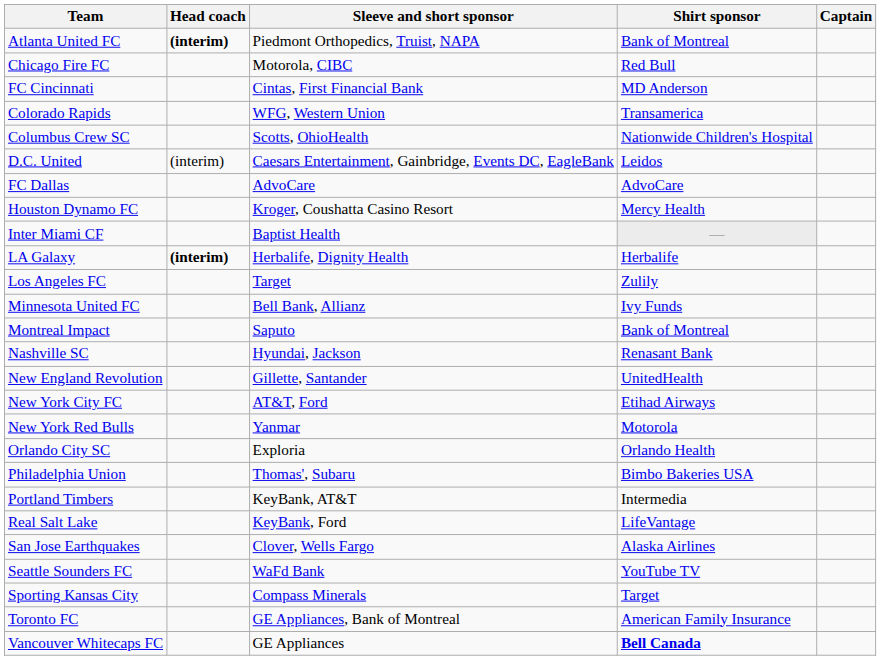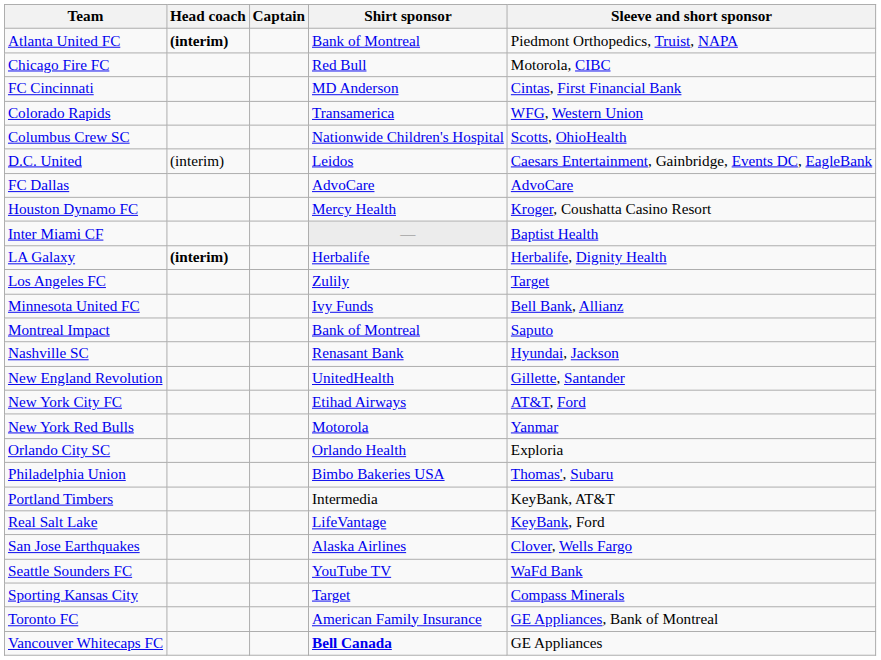columns swapped: Captain <-> Sleeve and short sponsor
